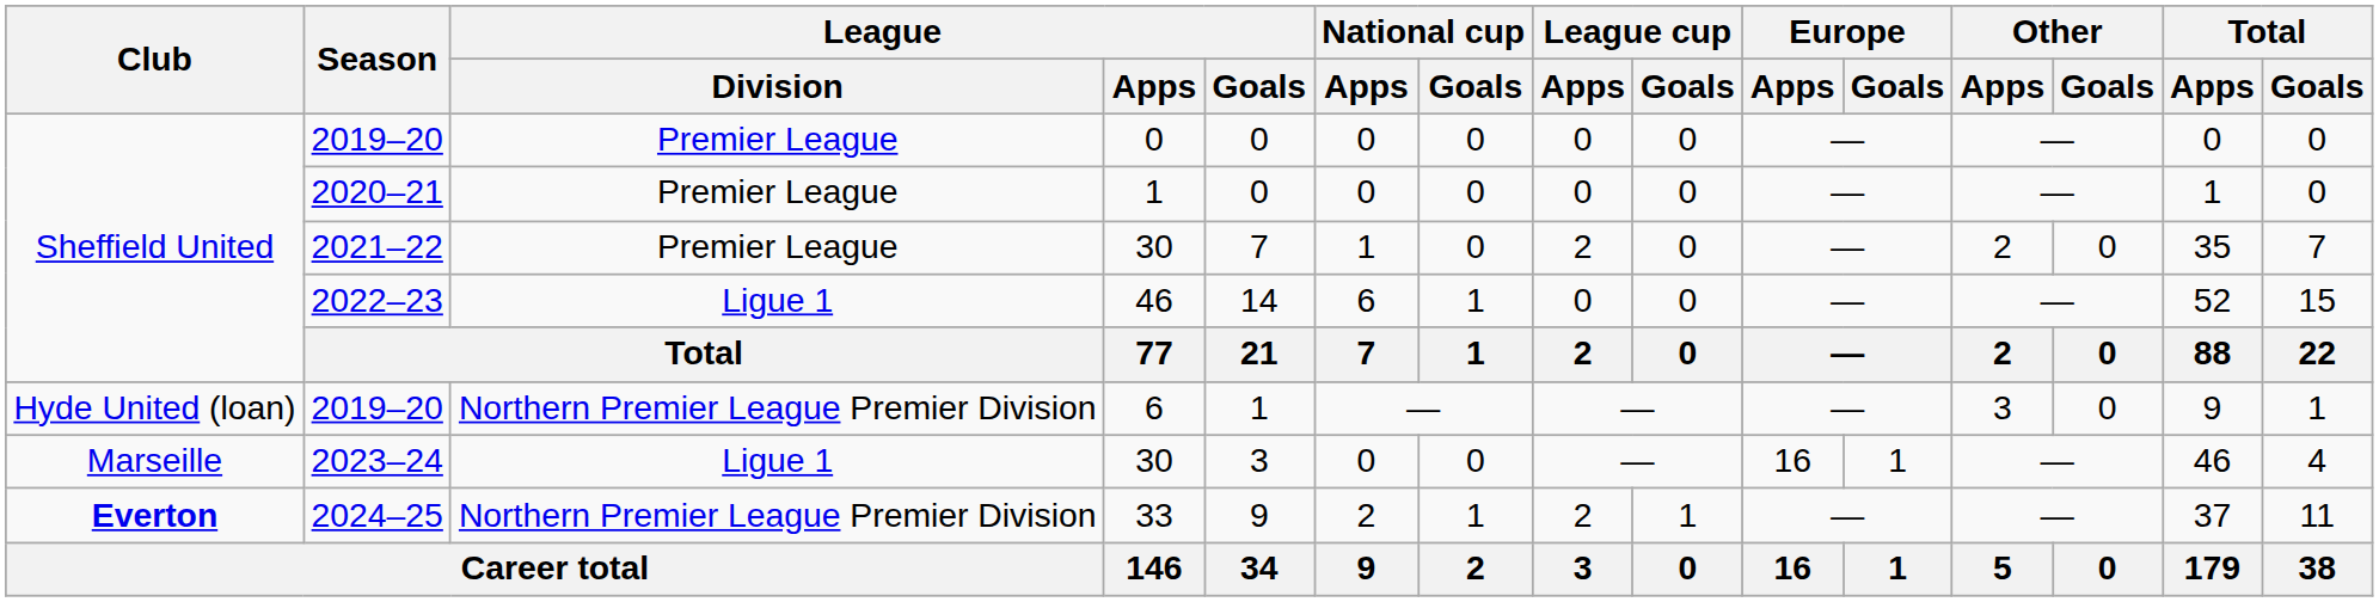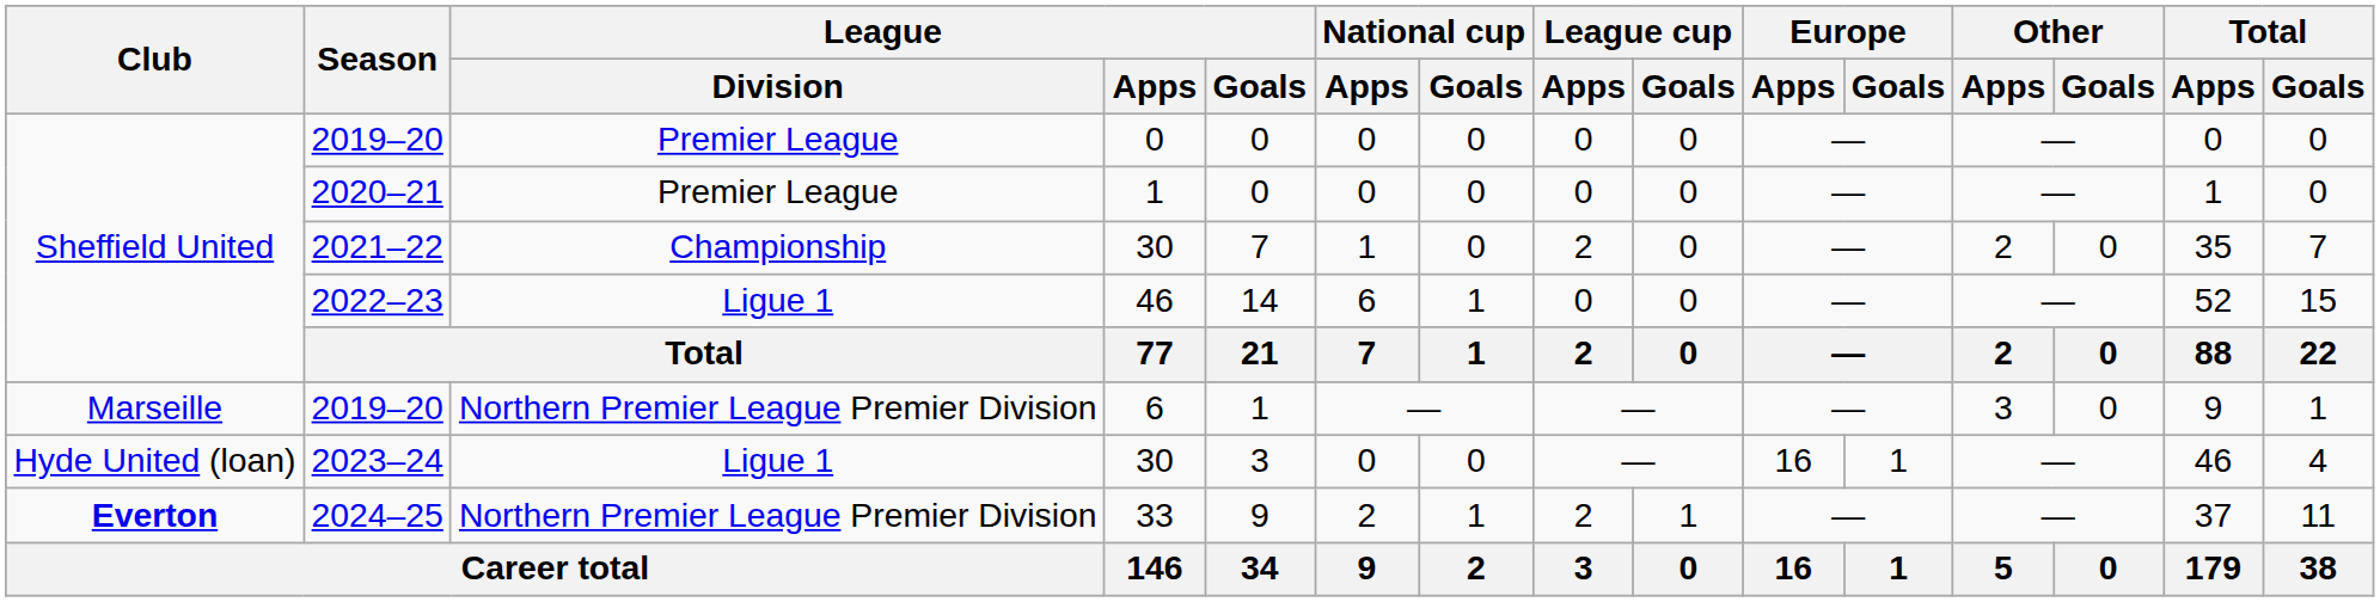2021–22 | League / Division: Premier League -> Championship
2019–20 / 6 | Club: Hyde United (loan) -> Marseille
2023–24 | Club: Marseille -> Hyde United (loan)
